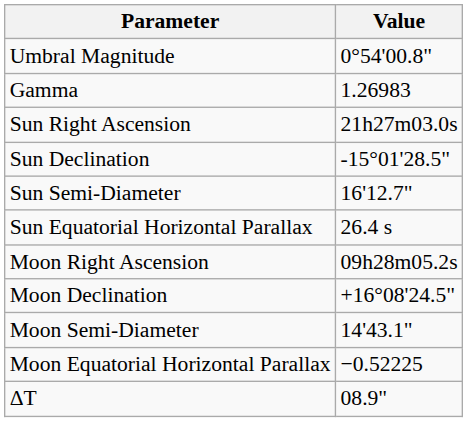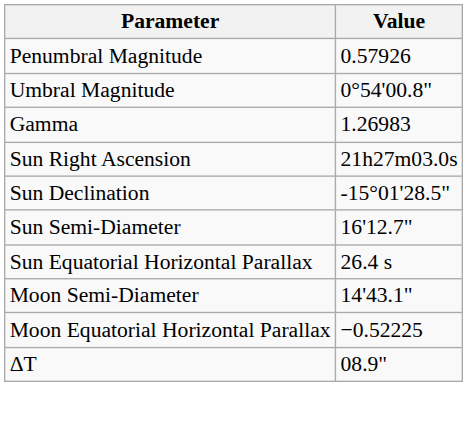+ row: Penumbral Magnitude | 0.57926
- row: Moon Right Ascension | 09h28m05.2s
- row: Moon Declination | +16°08'24.5"
